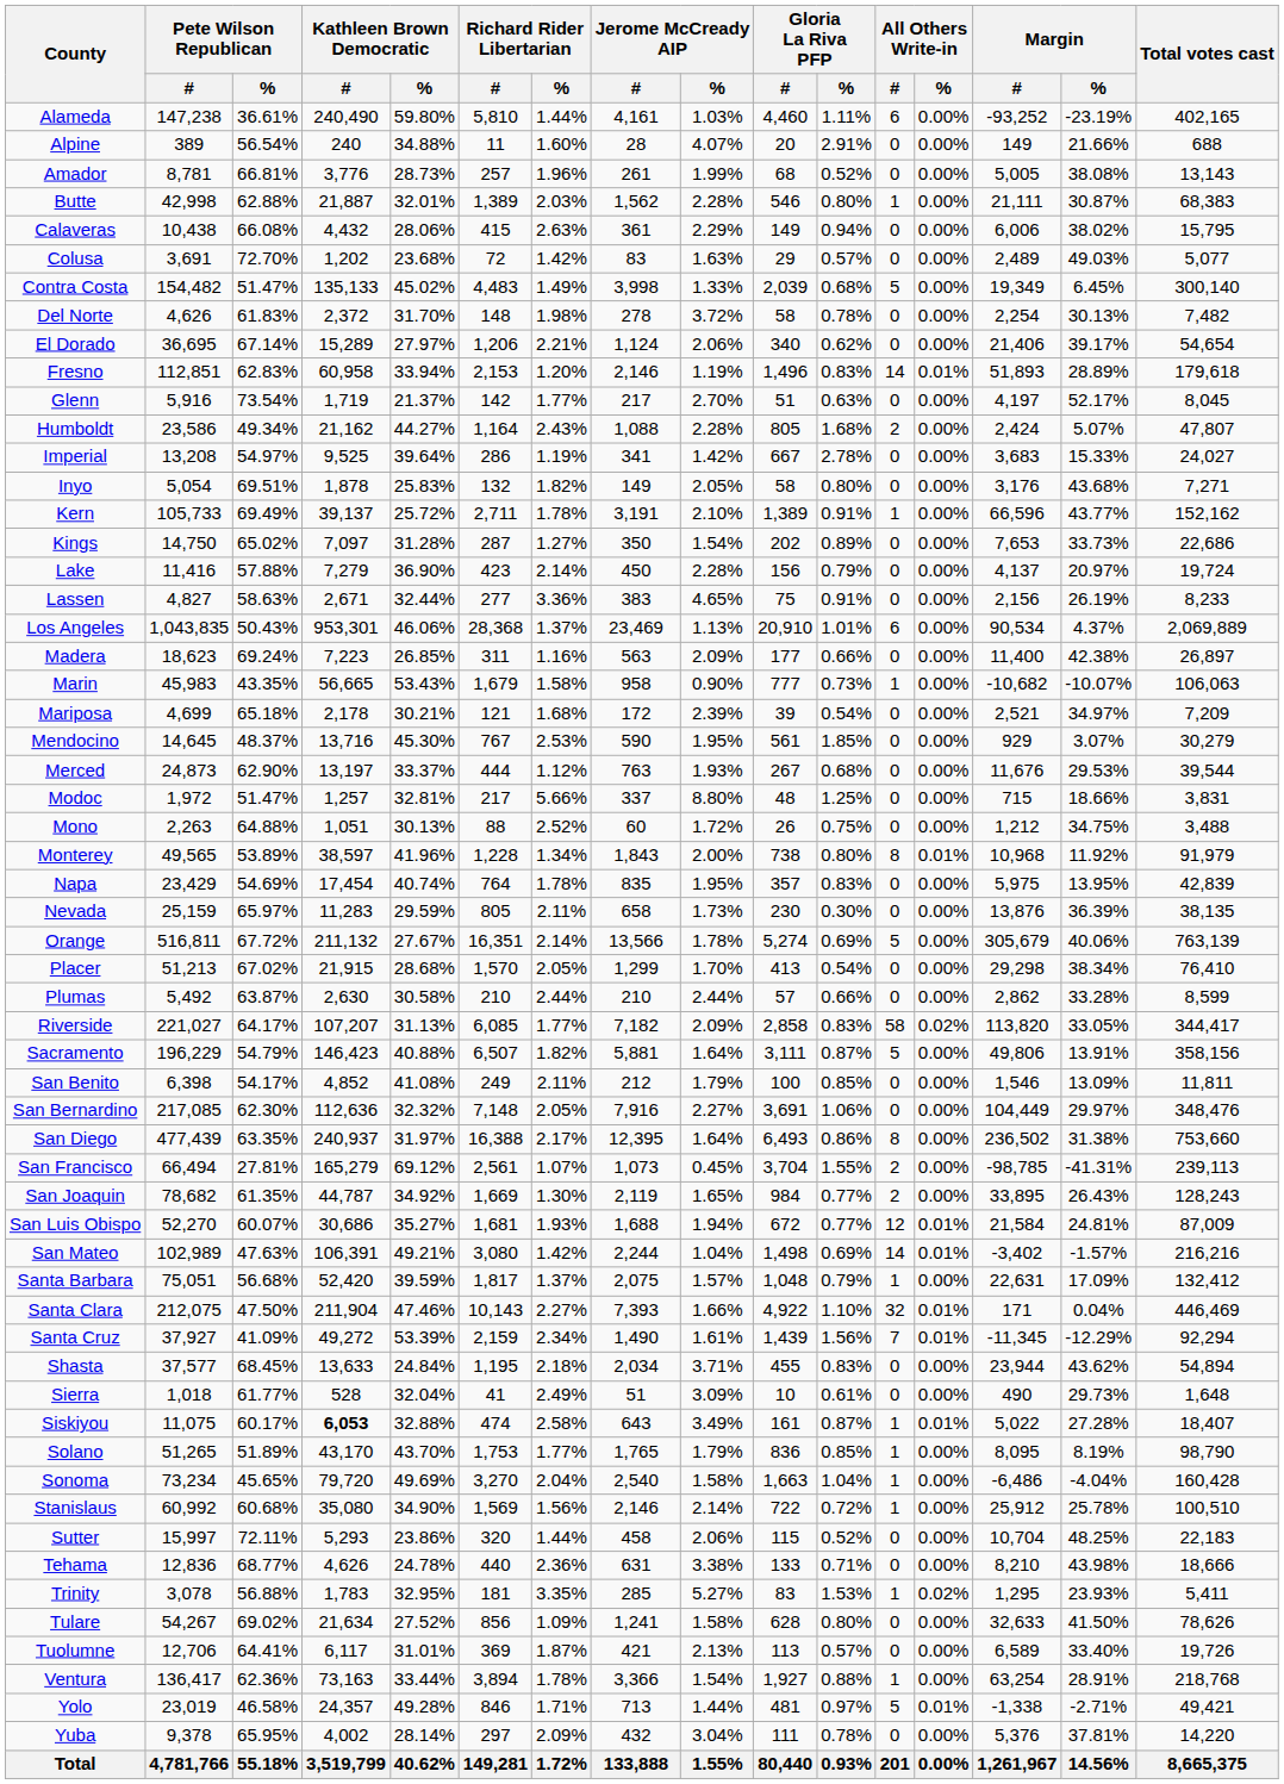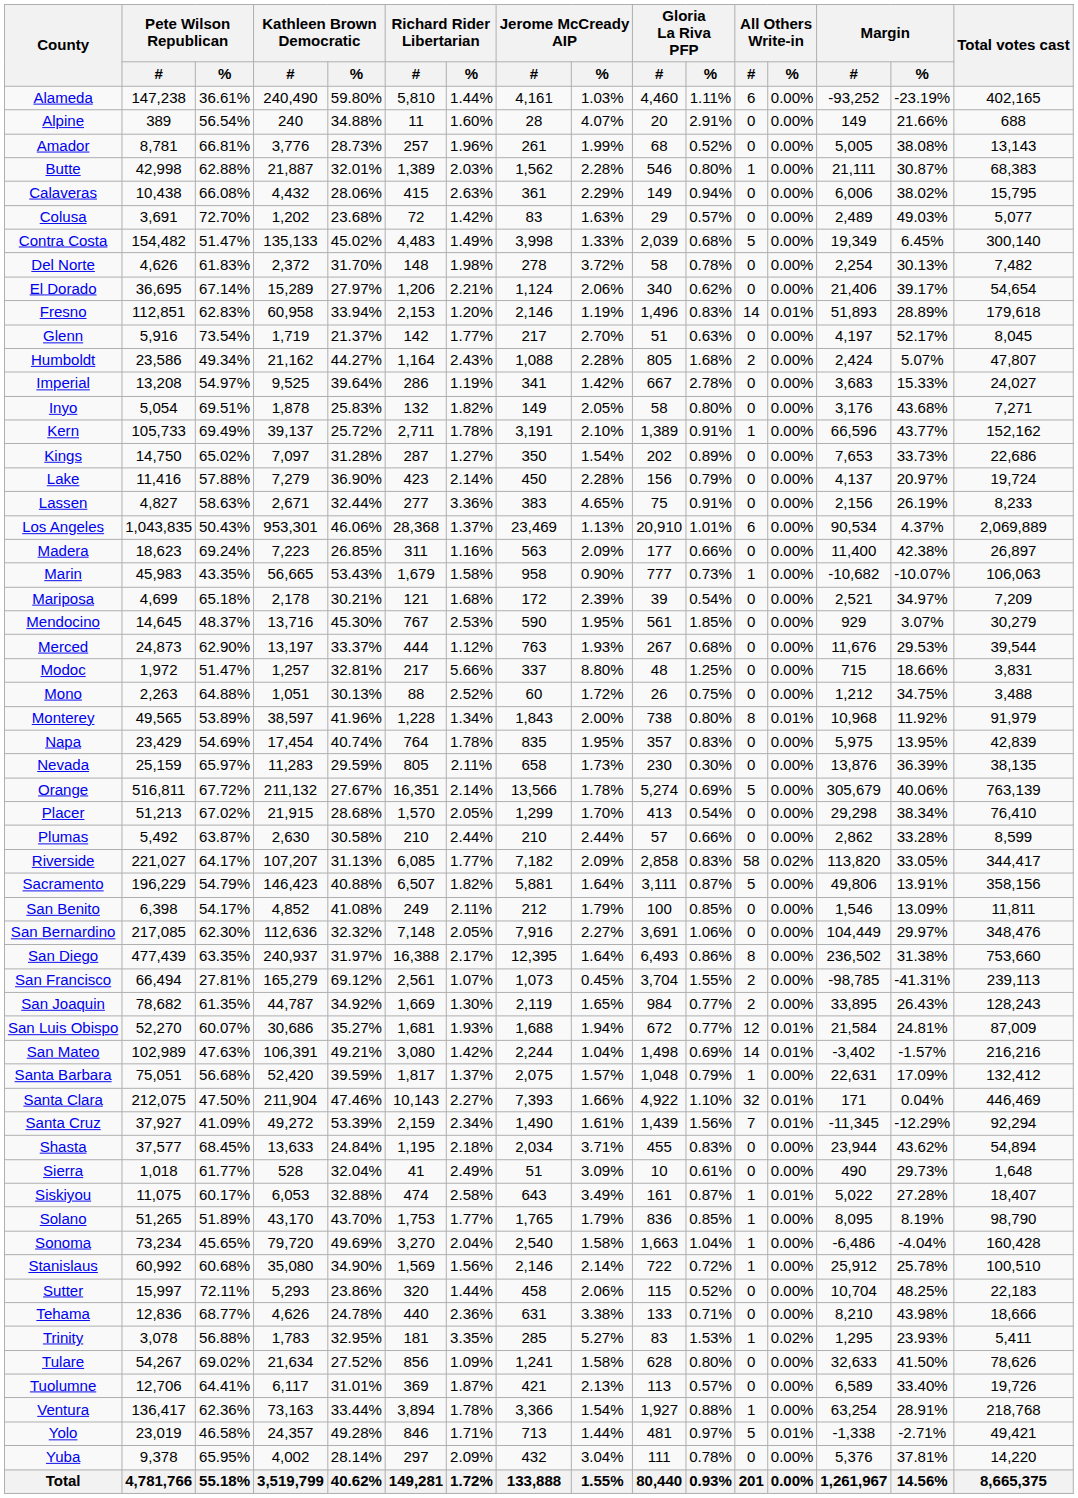Siskiyou | Kathleen Brown Democratic / #: bold -> normal
